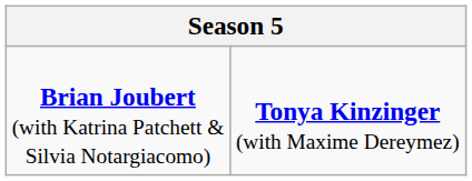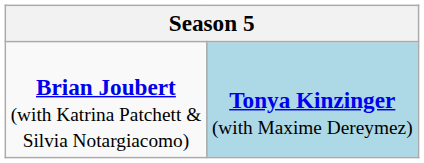Brian Joubert (with Katrina Patchett & Silvia Notargiacomo) | column 2: no background -> lightblue background
